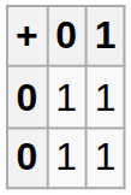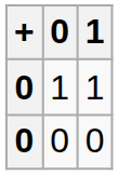row 3 | 0: 1 -> 0
row 3 | 1: 1 -> 0
